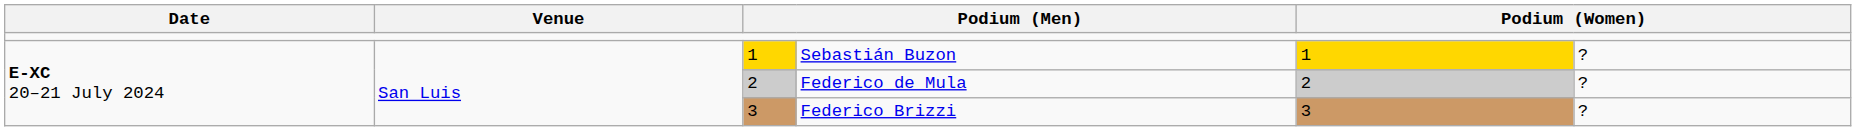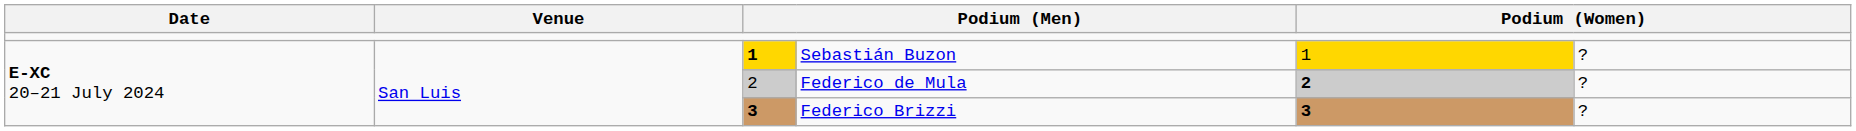Sebastián Buzon | column 3: normal -> bold
Federico de Mula | column 5: normal -> bold
Federico Brizzi | column 3: normal -> bold
Federico Brizzi | column 5: normal -> bold
